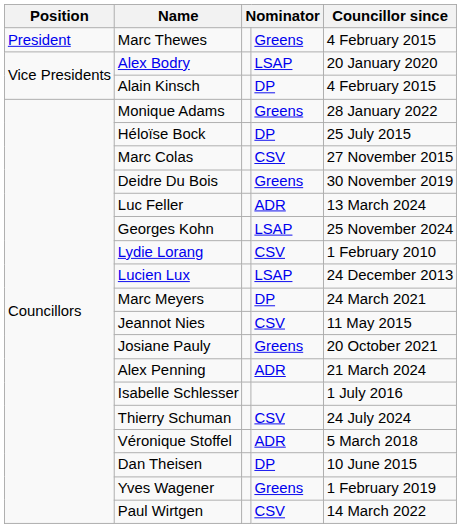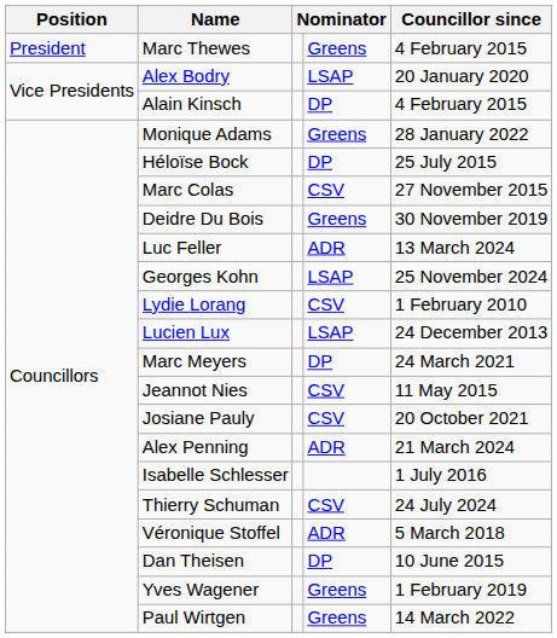Josiane Pauly | column 4: Greens -> CSV
Paul Wirtgen | column 4: CSV -> Greens
